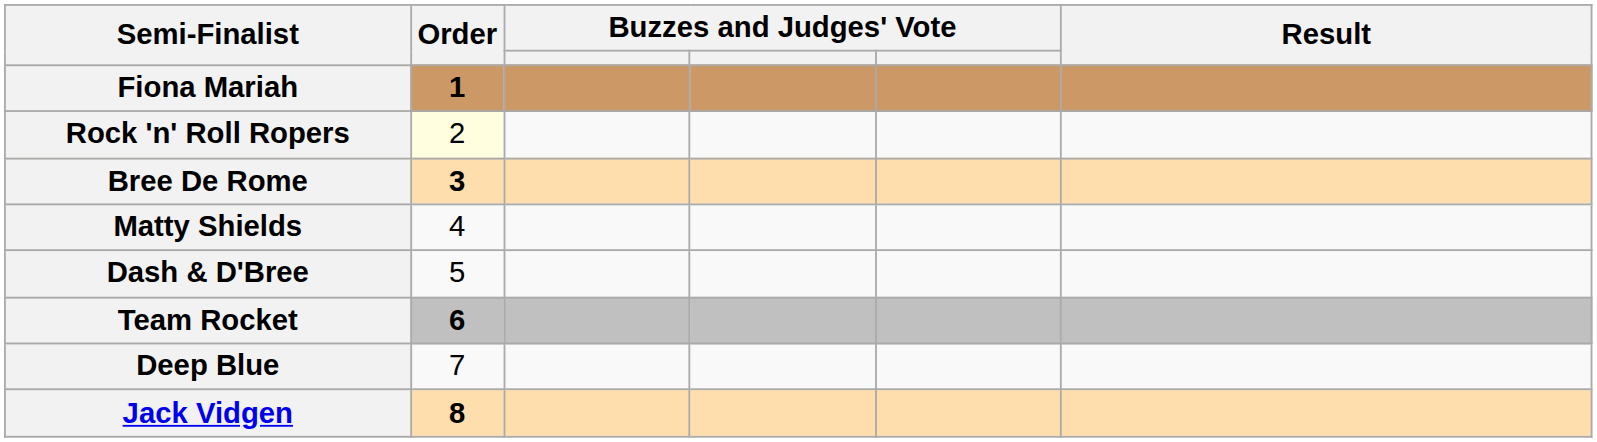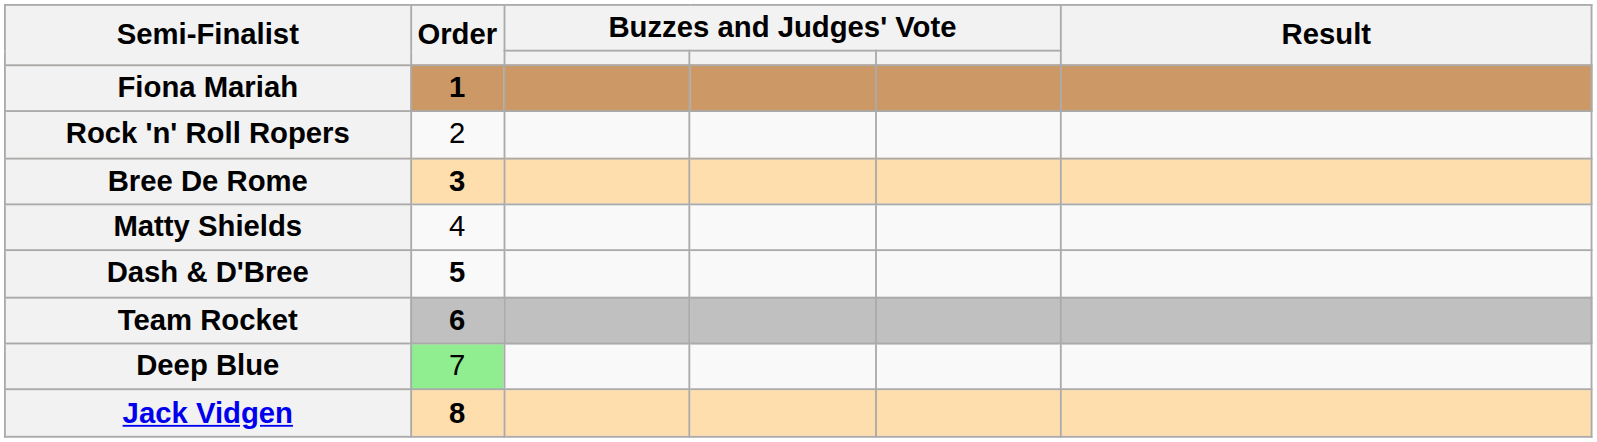Rock 'n' Roll Ropers | Order: lightyellow background -> no background
Dash & D'Bree | Order: normal -> bold
Deep Blue | Order: no background -> lightgreen background
